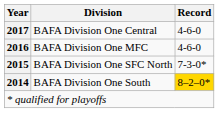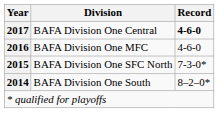BAFA Division One Central | Record: normal -> bold
BAFA Division One South | Record: gold background -> no background
